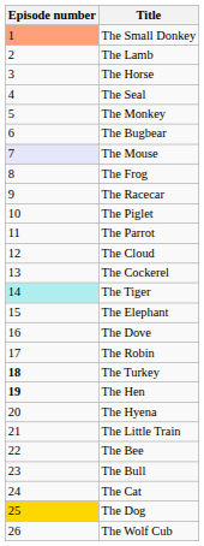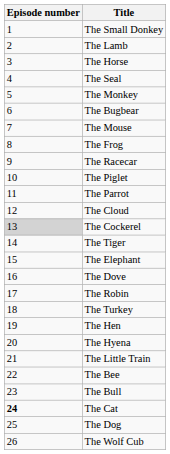The Small Donkey | Episode number: lightsalmon background -> no background
The Mouse | Episode number: lavender background -> no background
The Cockerel | Episode number: no background -> lightgrey background
The Tiger | Episode number: paleturquoise background -> no background
The Turkey | Episode number: bold -> normal
The Hen | Episode number: bold -> normal
The Cat | Episode number: normal -> bold
The Dog | Episode number: gold background -> no background
